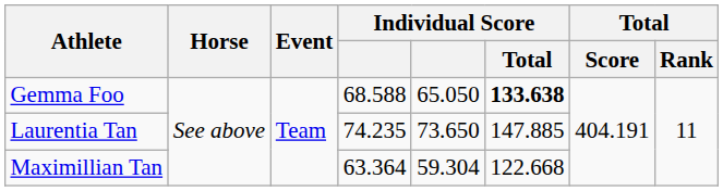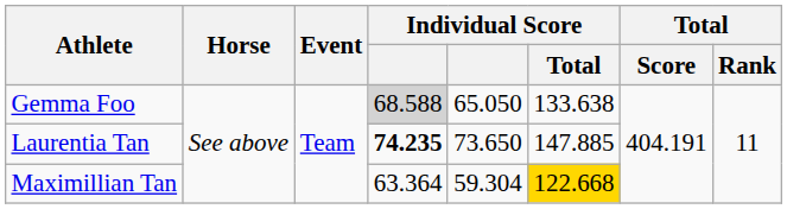Gemma Foo | column 4: no background -> lightgrey background
Gemma Foo | Individual Score / Total: bold -> normal
Laurentia Tan | column 4: normal -> bold
Maximillian Tan | Individual Score / Total: no background -> gold background
